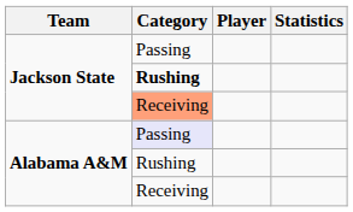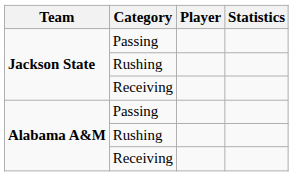Jackson State / Rushing | Category: bold -> normal
Jackson State / Receiving | Category: lightsalmon background -> no background
Alabama A&M / Passing | Category: lavender background -> no background
